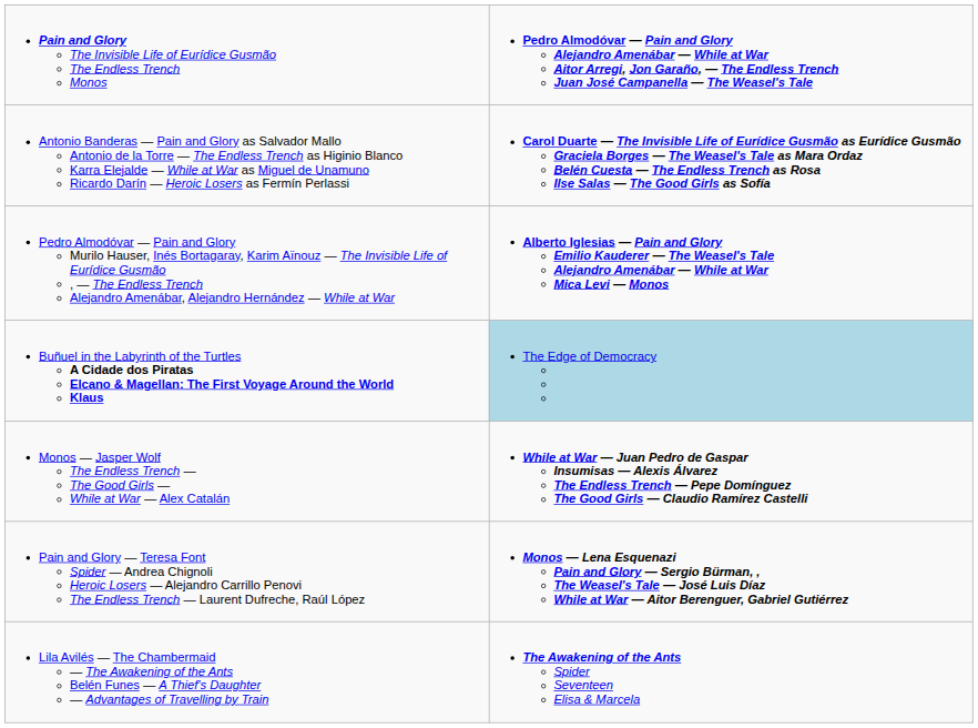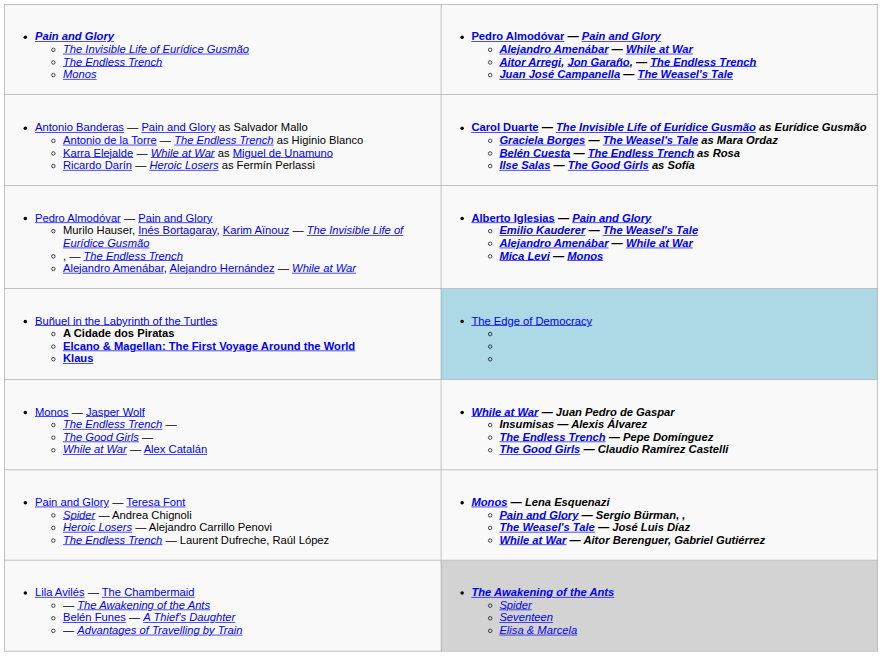row 7 | column 2: no background -> lightgrey background
